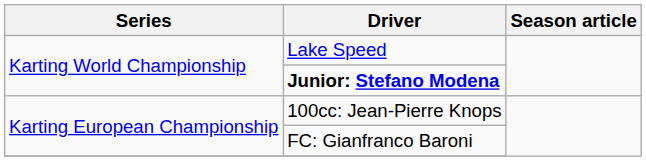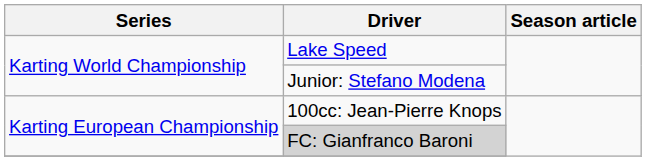Junior: Stefano Modena | Driver: bold -> normal
FC: Gianfranco Baroni | Driver: no background -> lightgrey background
